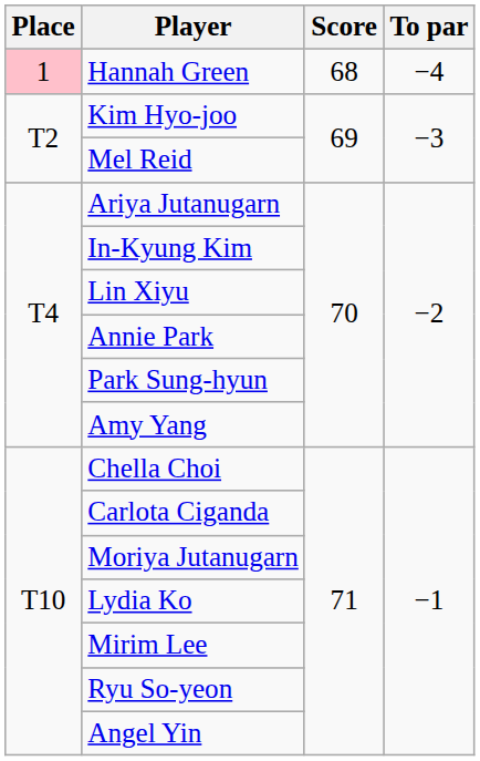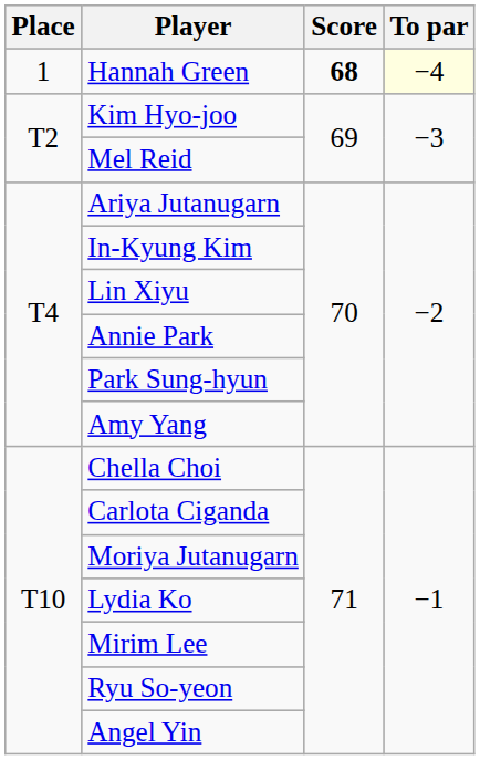Hannah Green | Place: pink background -> no background
Hannah Green | Score: normal -> bold
Hannah Green | To par: no background -> lightyellow background
